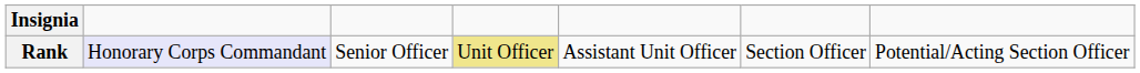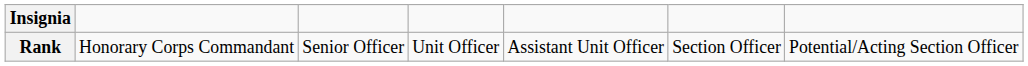Rank | column 2: lavender background -> no background
Rank | column 4: khaki background -> no background
